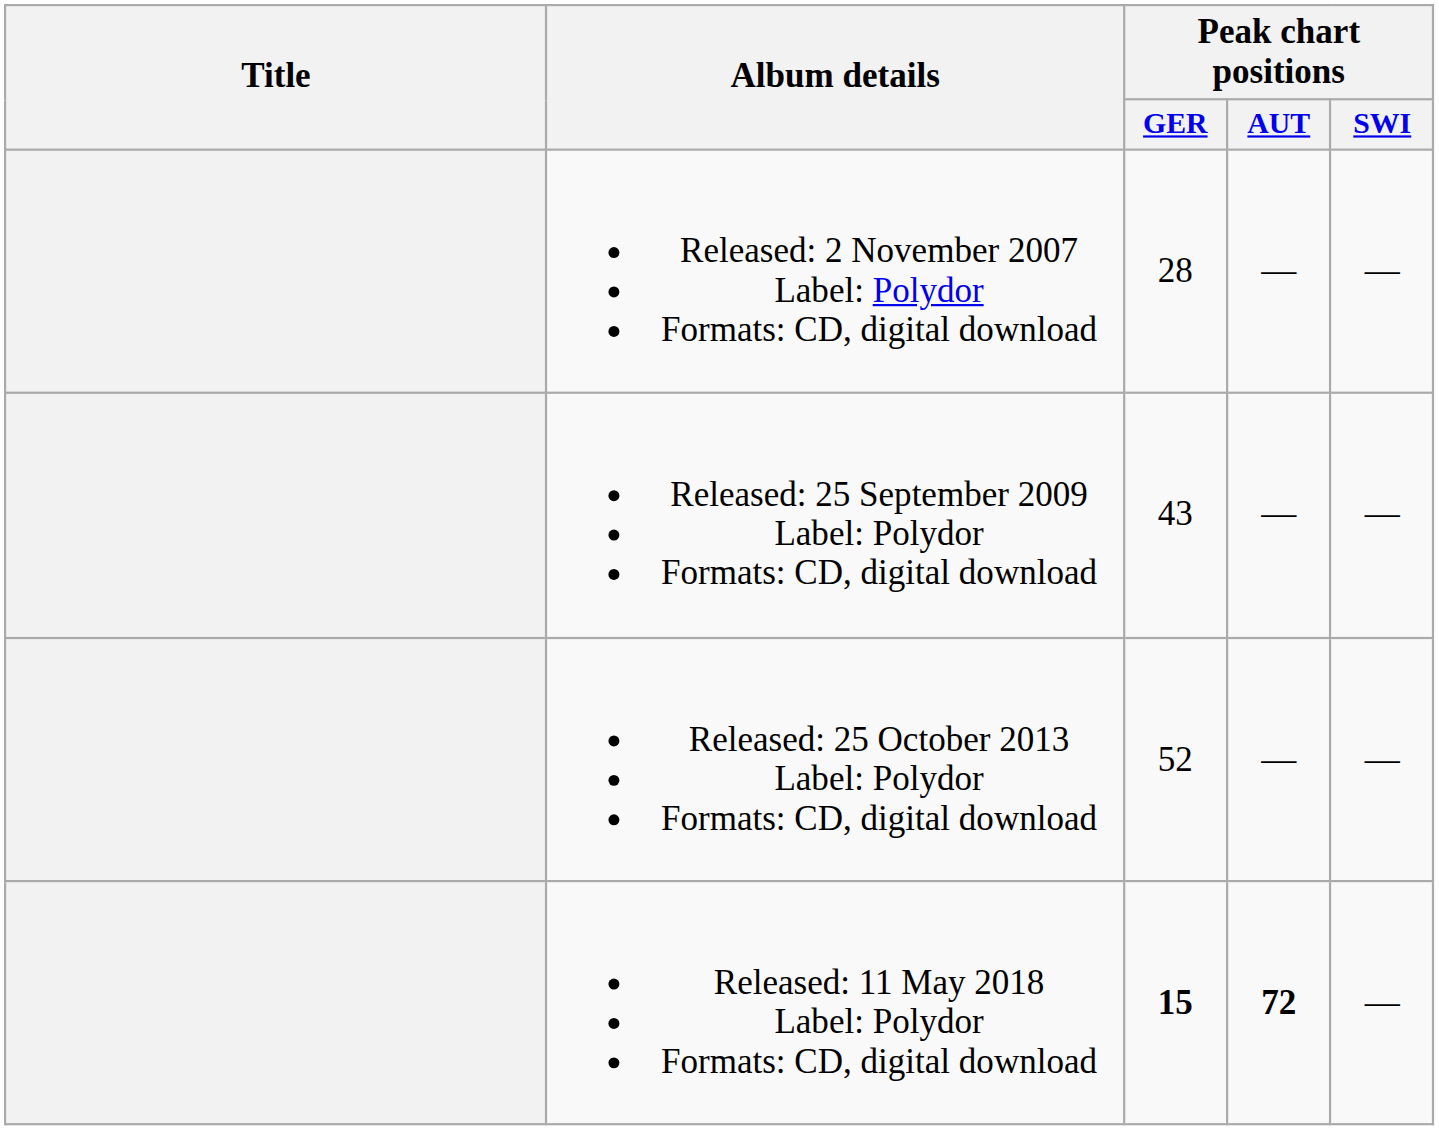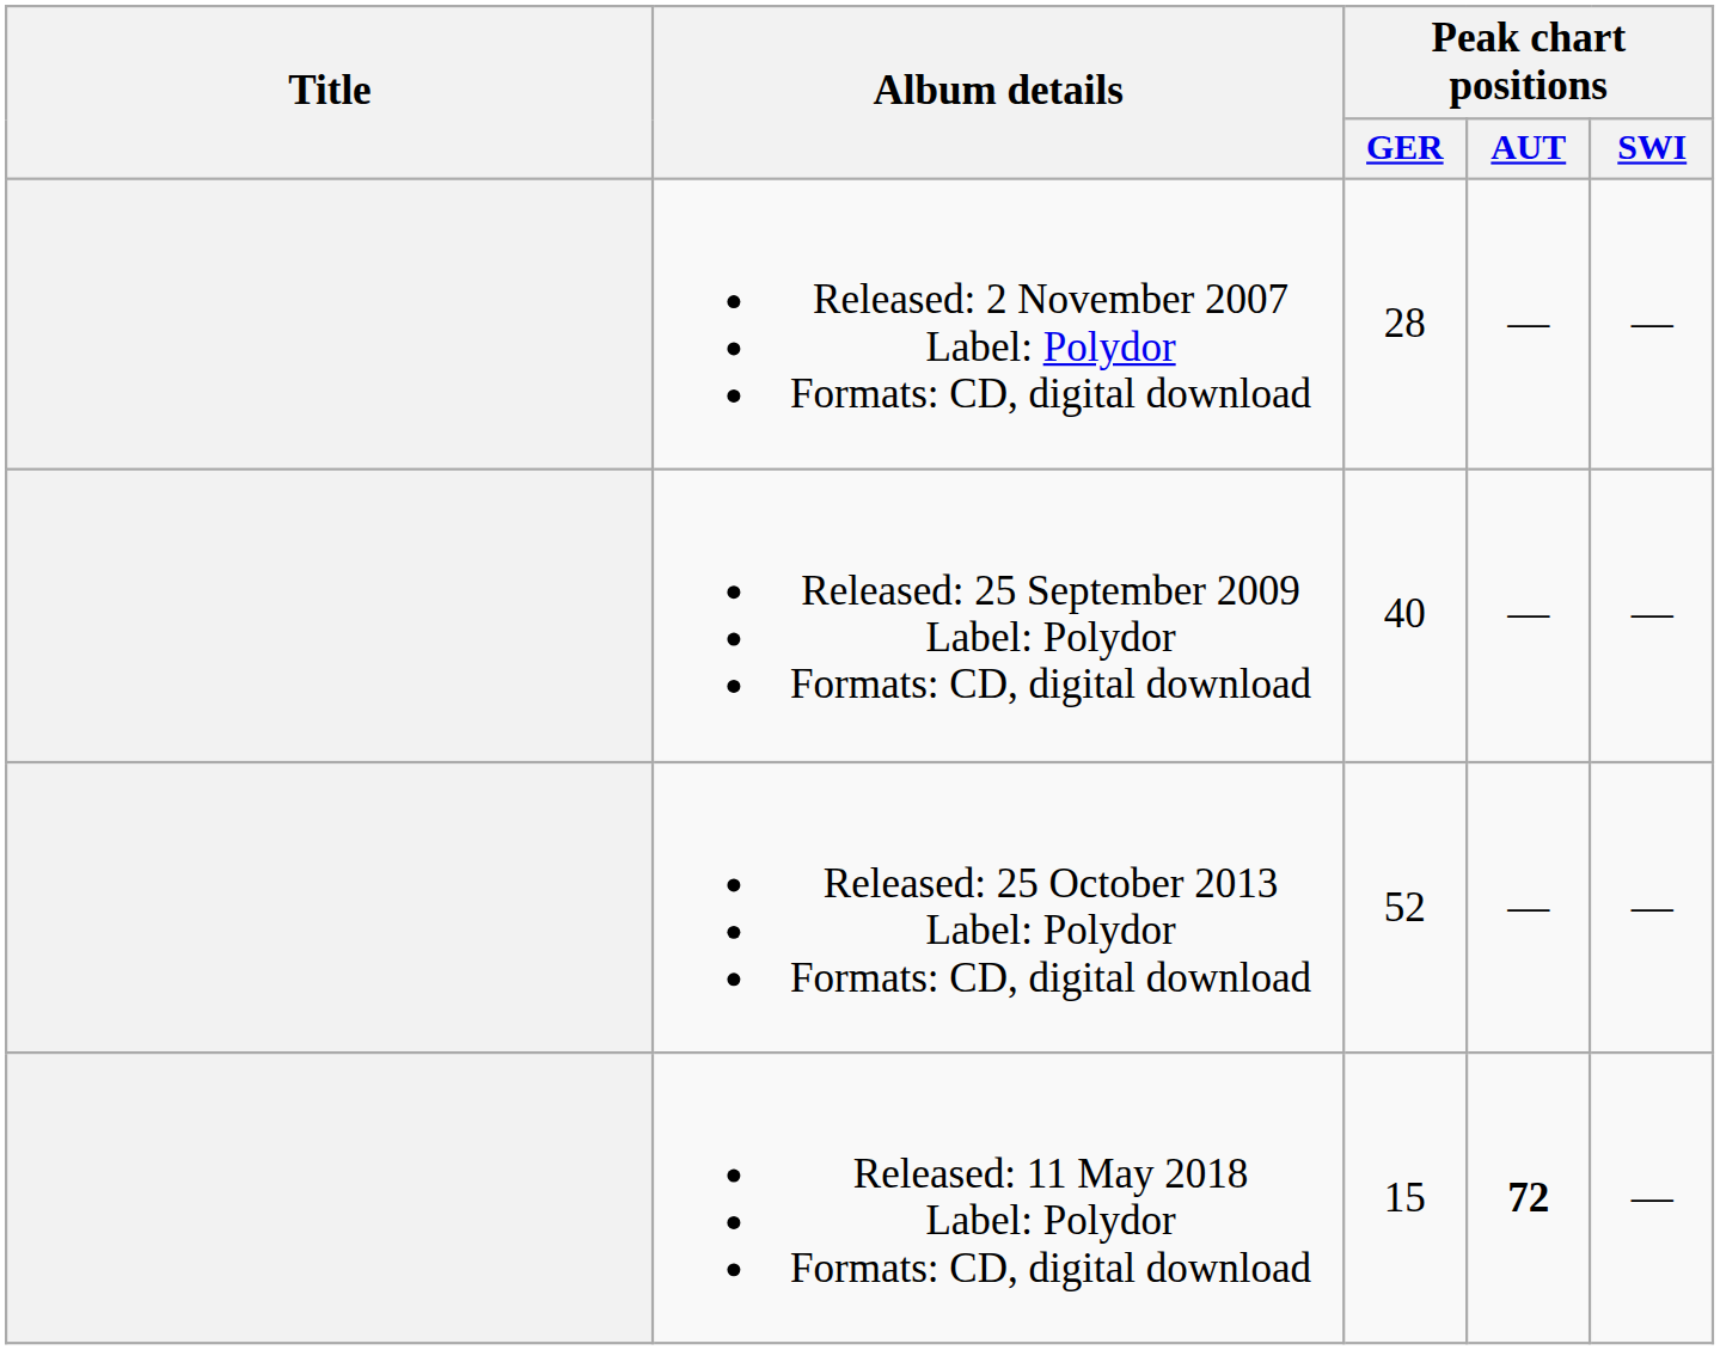row 4 | Peak chart positions / GER: 43 -> 40
row 6 | Peak chart positions / GER: bold -> normal
